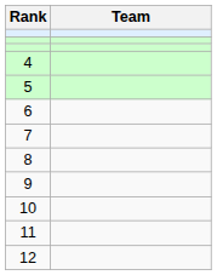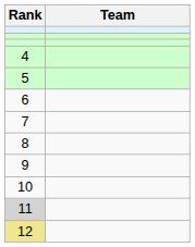row 12 | Rank: no background -> lightgrey background
row 13 | Rank: no background -> khaki background
